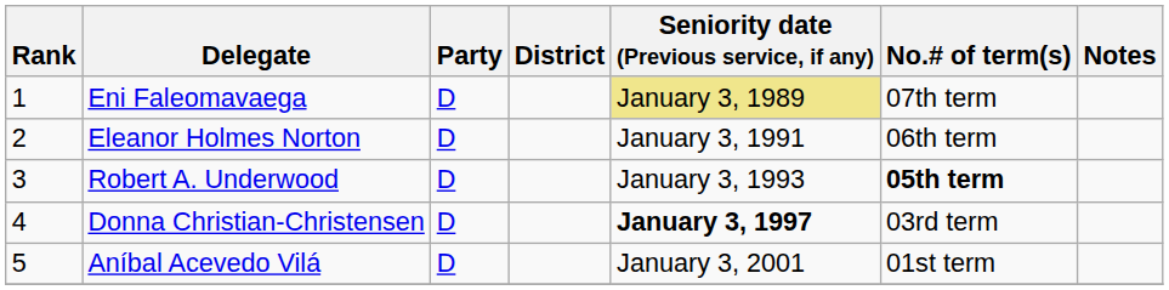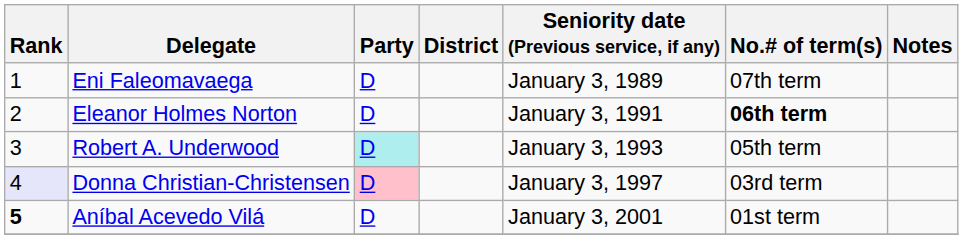Eni Faleomavaega | Seniority date (Previous service, if any): khaki background -> no background
Eleanor Holmes Norton | No.# of term(s): normal -> bold
Robert A. Underwood | Party: no background -> paleturquoise background
Robert A. Underwood | No.# of term(s): bold -> normal
Donna Christian-Christensen | Rank: no background -> lavender background
Donna Christian-Christensen | Party: no background -> pink background
Donna Christian-Christensen | Seniority date (Previous service, if any): bold -> normal
Aníbal Acevedo Vilá | Rank: normal -> bold
